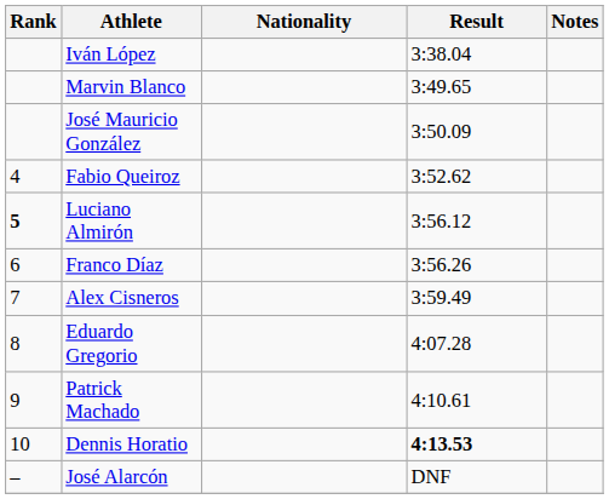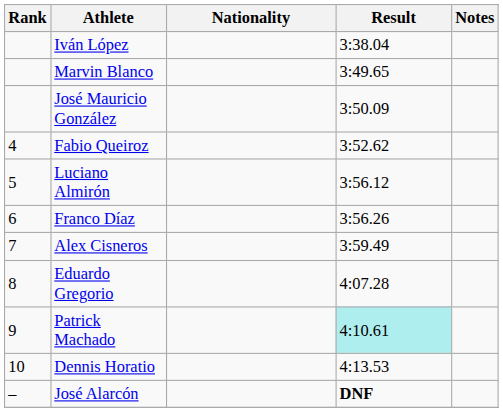Luciano Almirón | Rank: bold -> normal
Patrick Machado | Result: no background -> paleturquoise background
Dennis Horatio | Result: bold -> normal
José Alarcón | Result: normal -> bold
